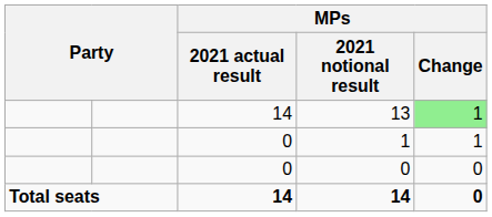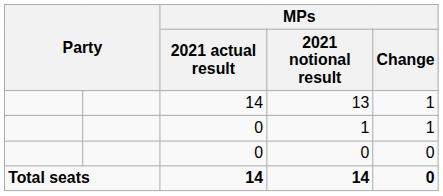13 | MPs / Change: lightgreen background -> no background
